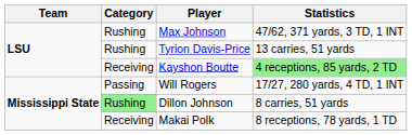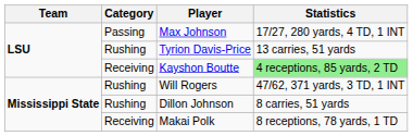Max Johnson | Category: Rushing -> Passing
Max Johnson | Statistics: 47/62, 371 yards, 3 TD, 1 INT -> 17/27, 280 yards, 4 TD, 1 INT
Will Rogers | Category: Passing -> Rushing
Will Rogers | Statistics: 17/27, 280 yards, 4 TD, 1 INT -> 47/62, 371 yards, 3 TD, 1 INT
Dillon Johnson | Category: lightgreen background -> no background
